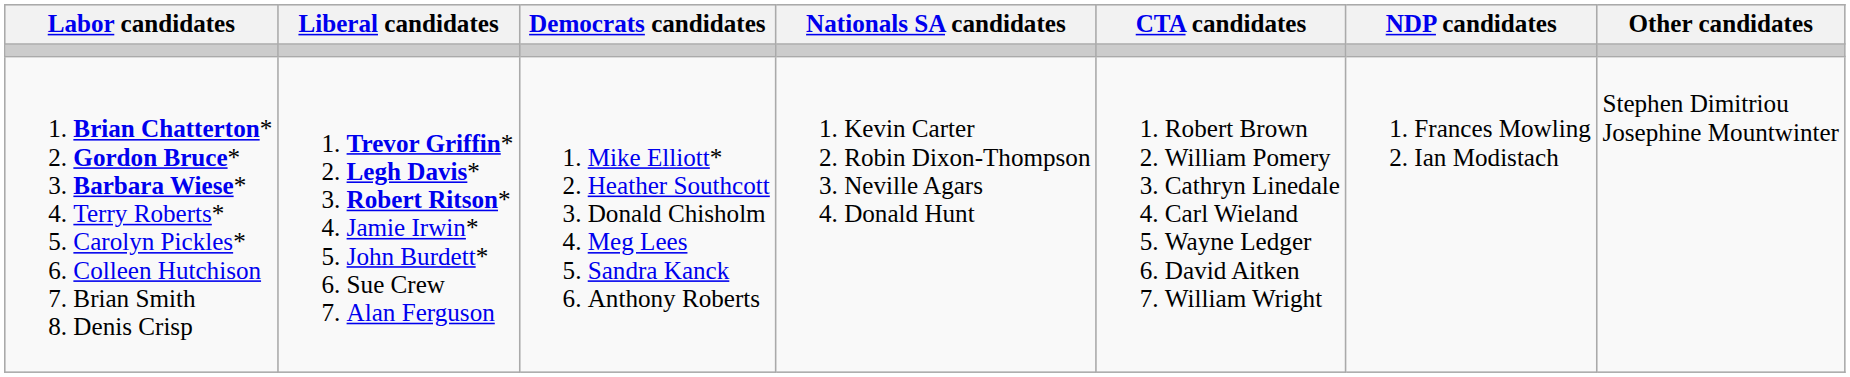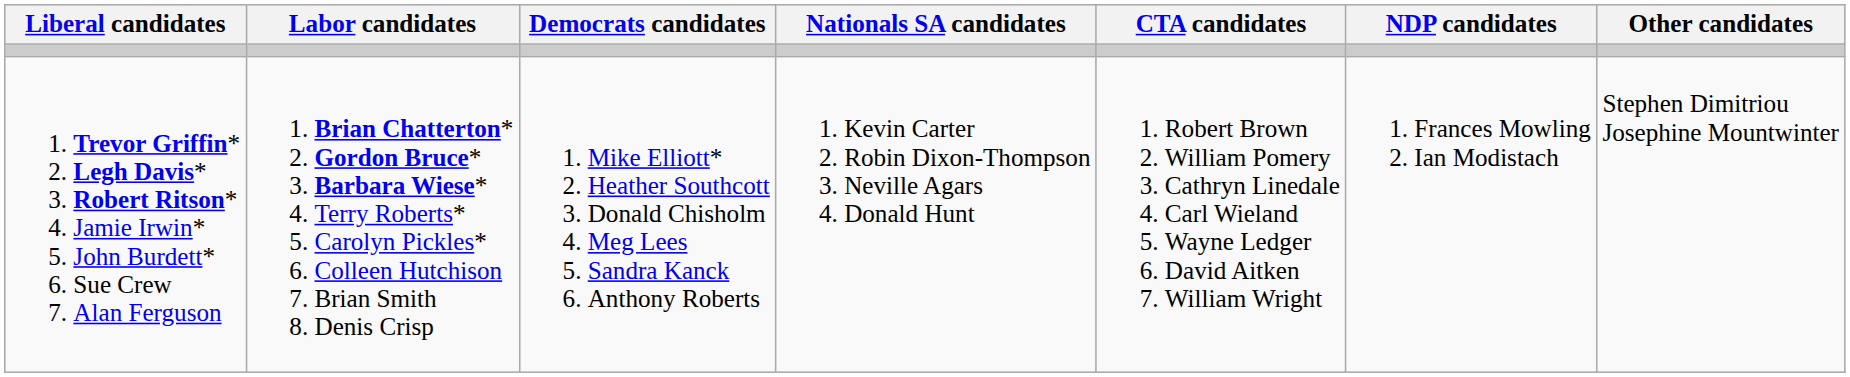columns swapped: Labor candidates <-> Liberal candidates
